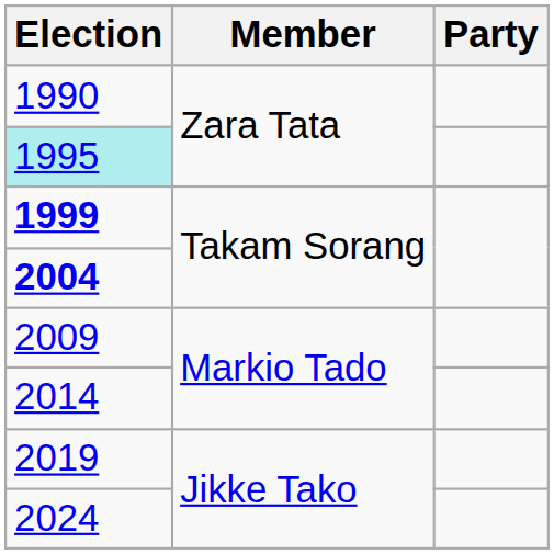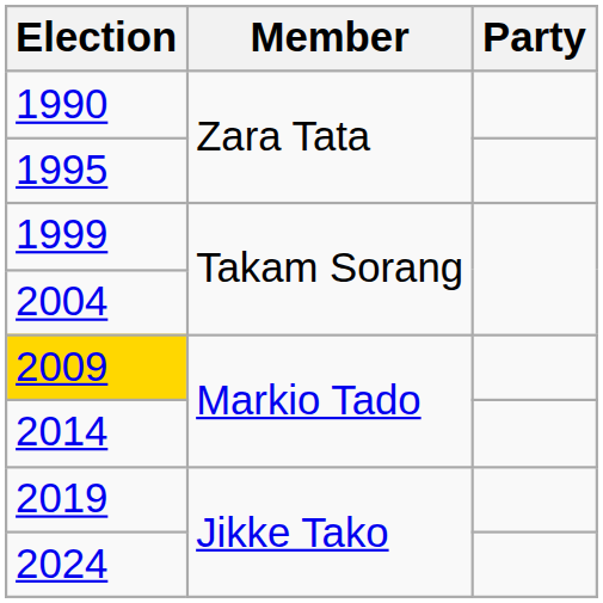1995 | Election: paleturquoise background -> no background
1999 | Election: bold -> normal
2004 | Election: bold -> normal
2009 | Election: no background -> gold background
